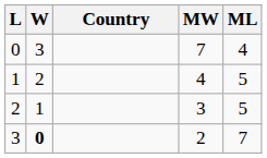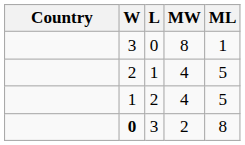columns swapped: Country <-> L
row 2 | MW: 7 -> 8
row 2 | ML: 4 -> 1
row 4 | MW: 3 -> 4
row 5 | ML: 7 -> 8
